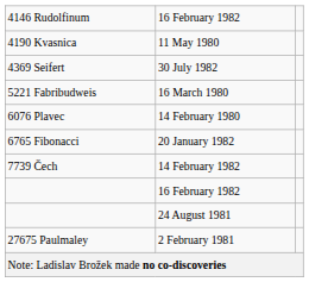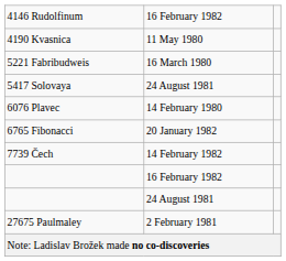- row: 4369 Seifert | 30 July 1982
+ row: 5417 Solovaya | 24 August 1981
